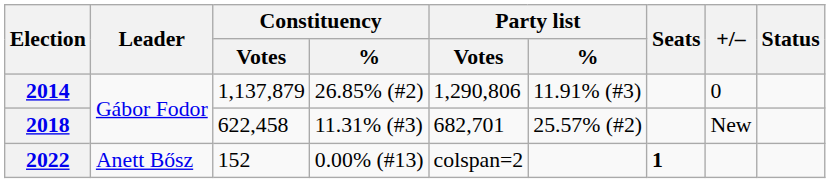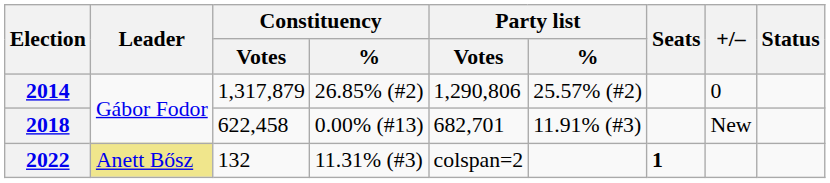2014 | Constituency / Votes: 1,137,879 -> 1,317,879
2014 | Party list / %: 11.91% (#3) -> 25.57% (#2)
2018 | Constituency / %: 11.31% (#3) -> 0.00% (#13)
2018 | Party list / %: 25.57% (#2) -> 11.91% (#3)
2022 | Leader: no background -> khaki background
2022 | Constituency / Votes: 152 -> 132
2022 | Constituency / %: 0.00% (#13) -> 11.31% (#3)
